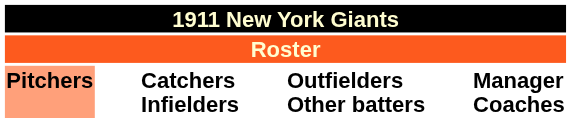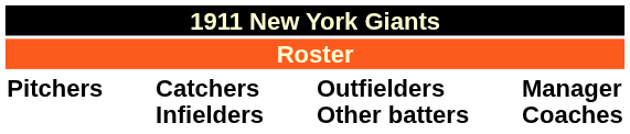Pitchers | column 1: lightsalmon background -> no background
